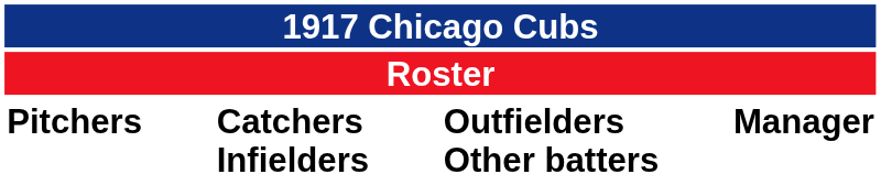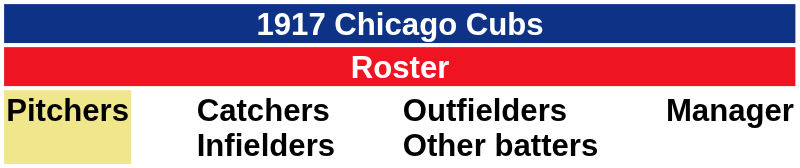Pitchers | column 1: no background -> khaki background
